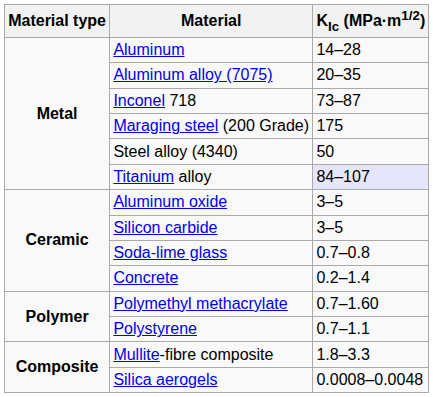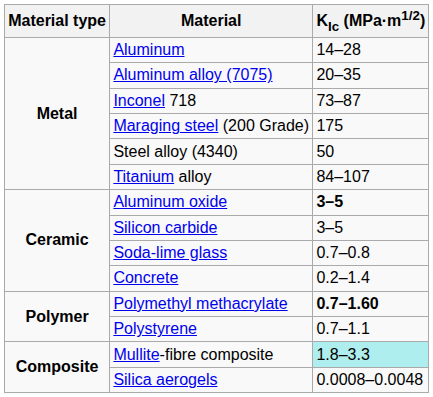Titanium alloy | KIc (MPa·m1/2): lavender background -> no background
Aluminum oxide | KIc (MPa·m1/2): normal -> bold
Polymethyl methacrylate | KIc (MPa·m1/2): normal -> bold
Mullite-fibre composite | KIc (MPa·m1/2): no background -> paleturquoise background
